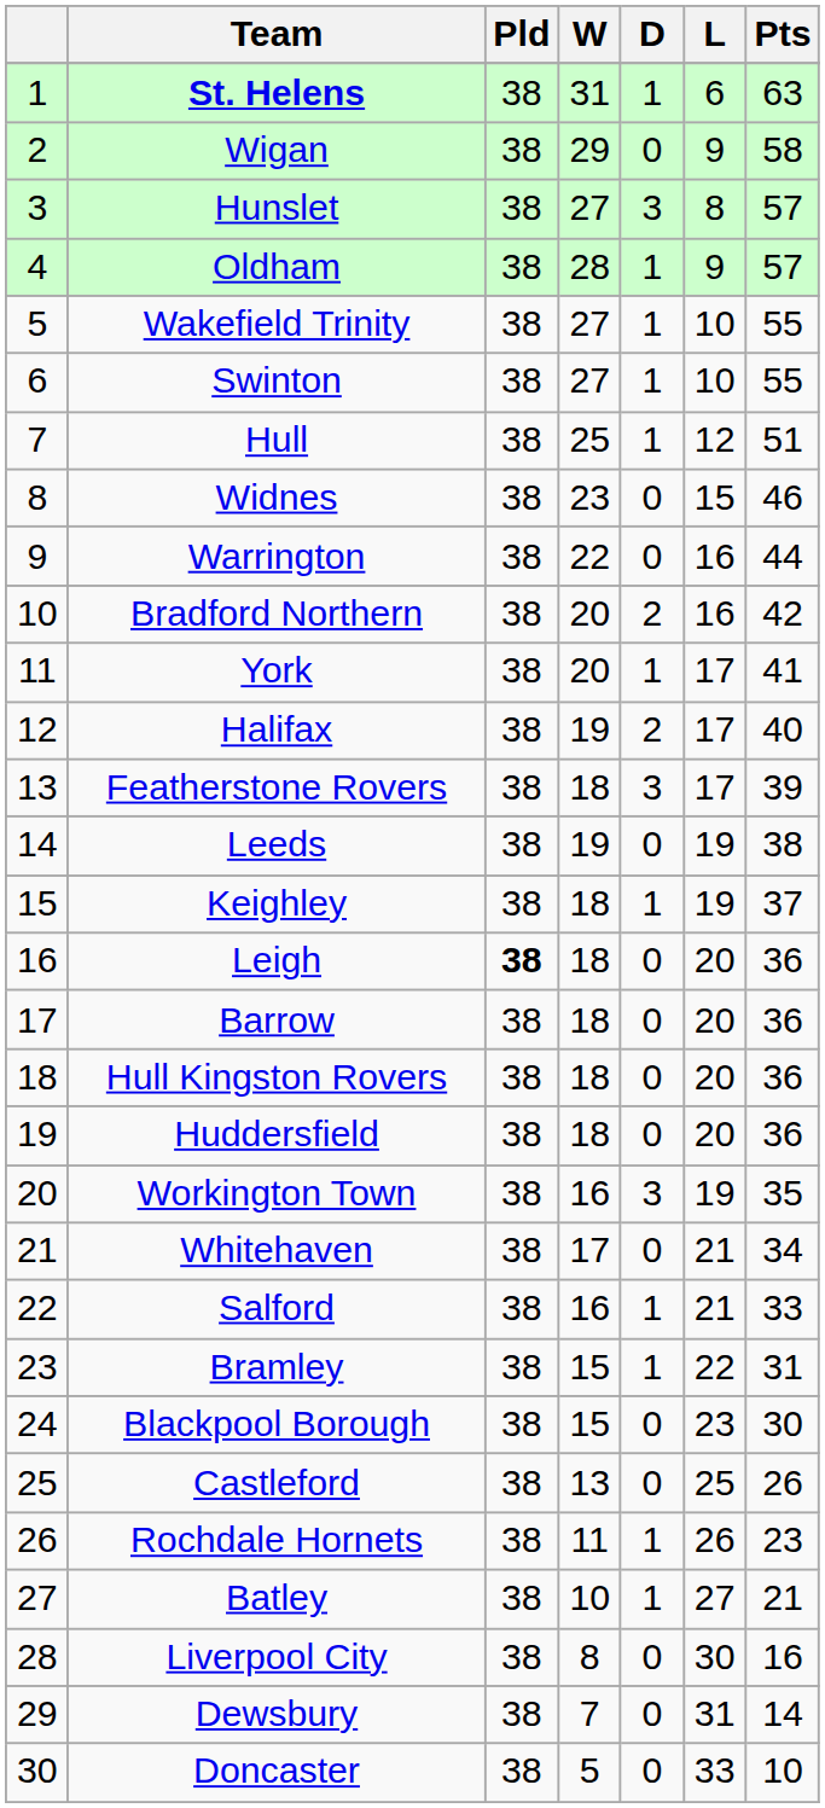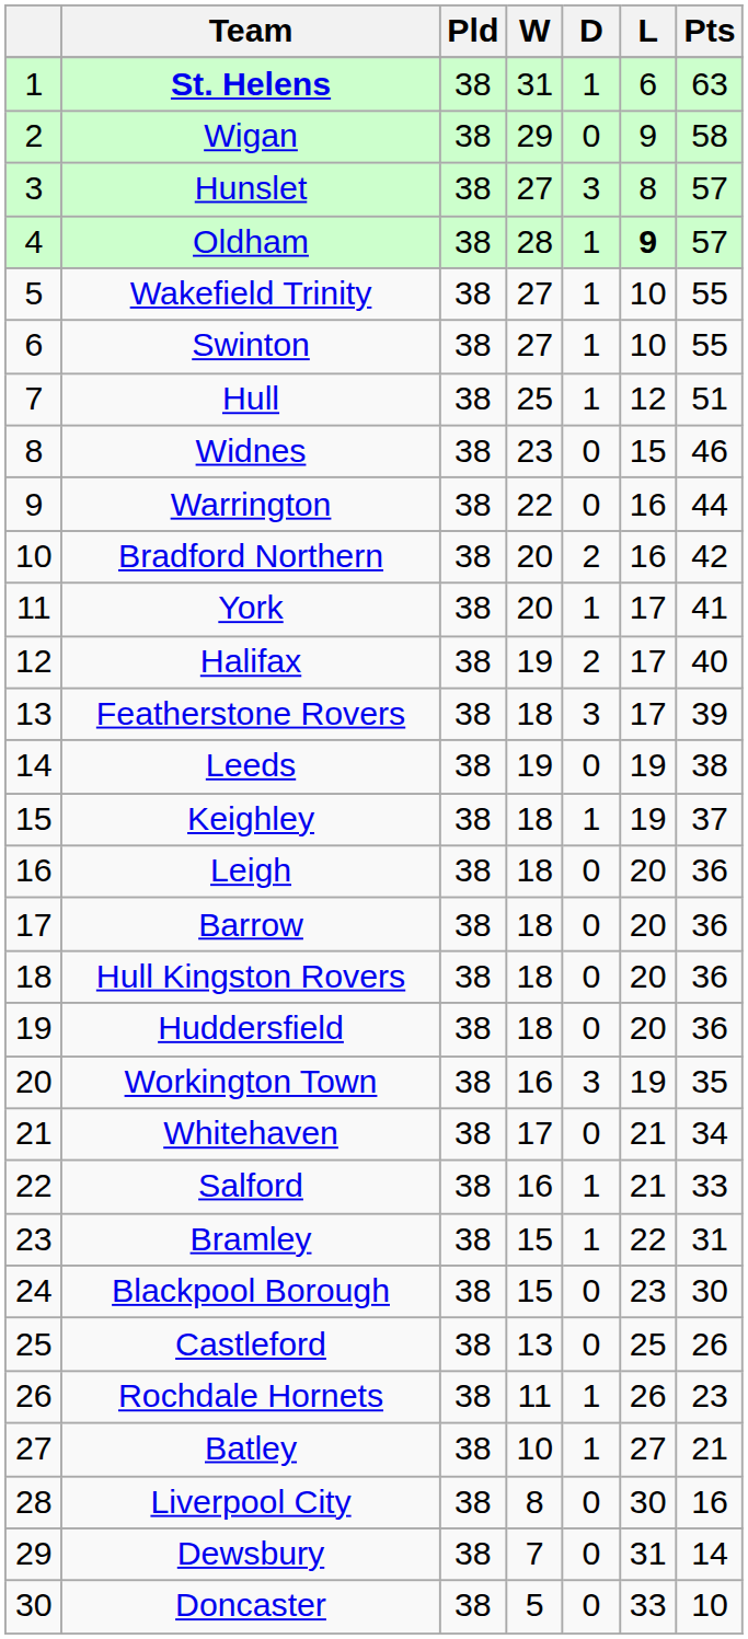Oldham | L: normal -> bold
Leigh | Pld: bold -> normal
